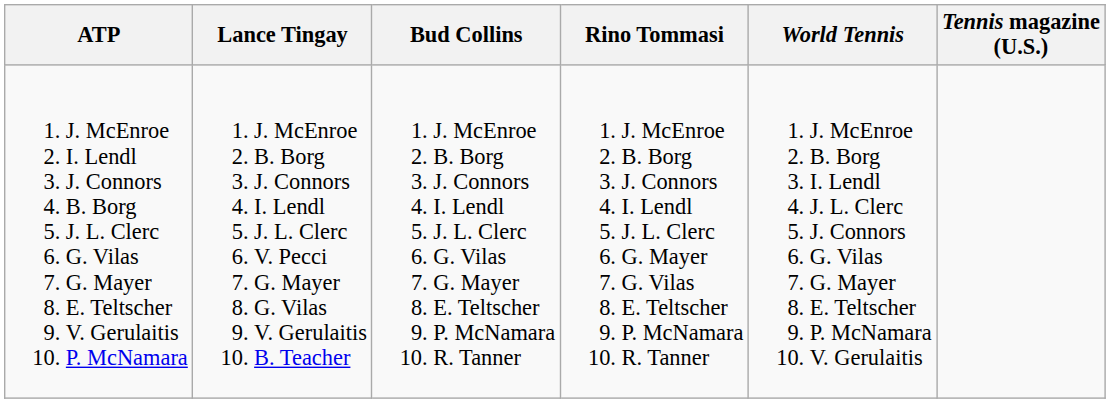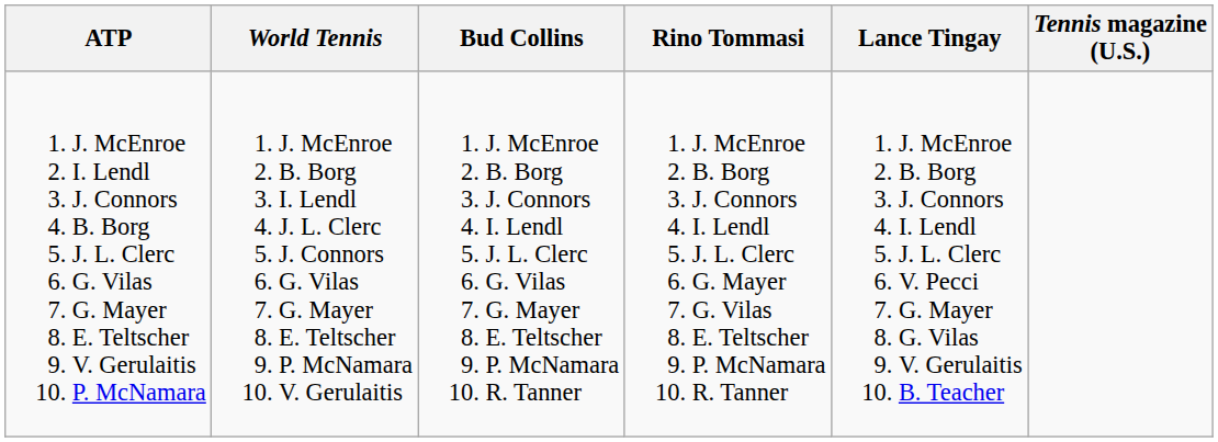columns swapped: Lance Tingay <-> World Tennis
